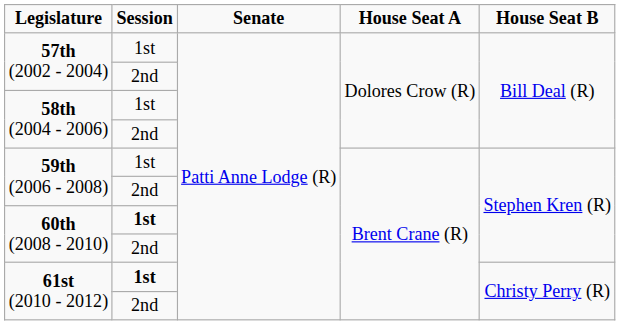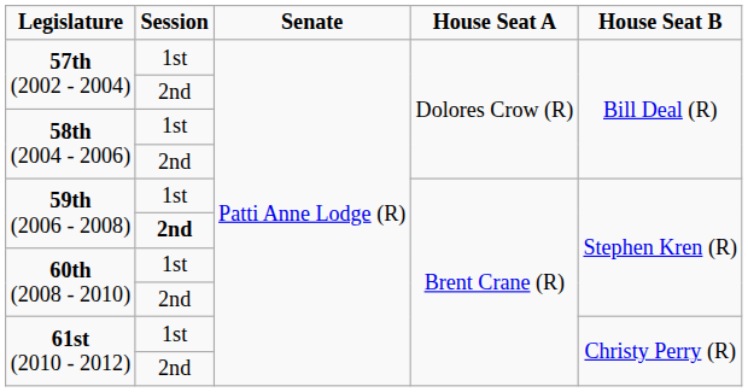59th (2006 - 2008) / 2nd | Session: normal -> bold
60th (2008 - 2010) / 1st | Session: bold -> normal
61st (2010 - 2012) / 1st | Session: bold -> normal
